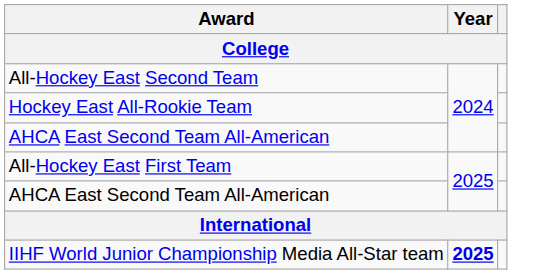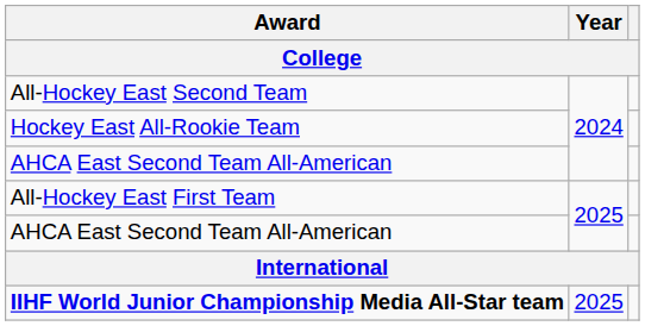row 9 | Award: normal -> bold
row 9 | Year: bold -> normal
